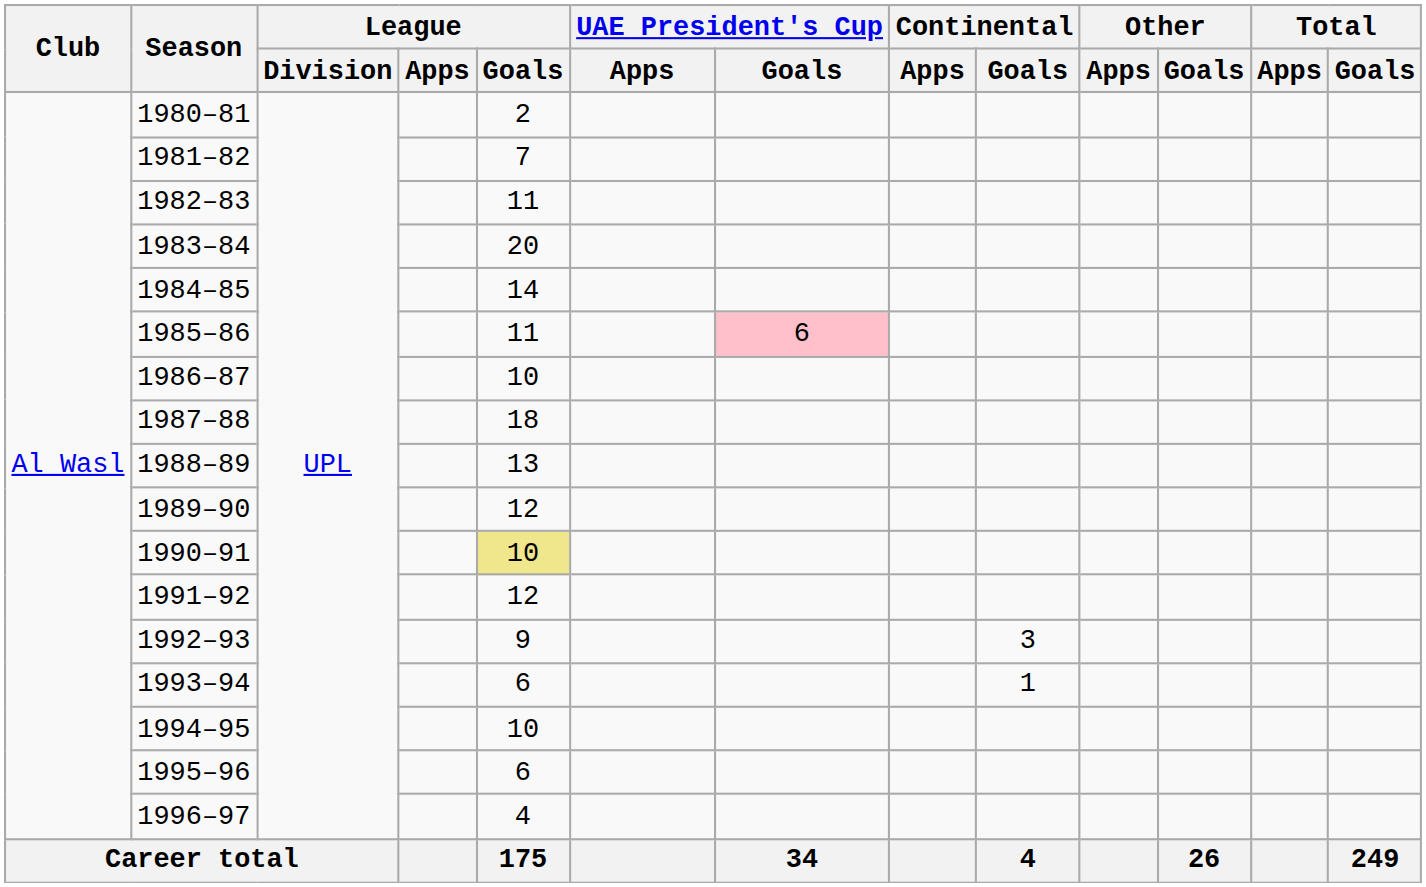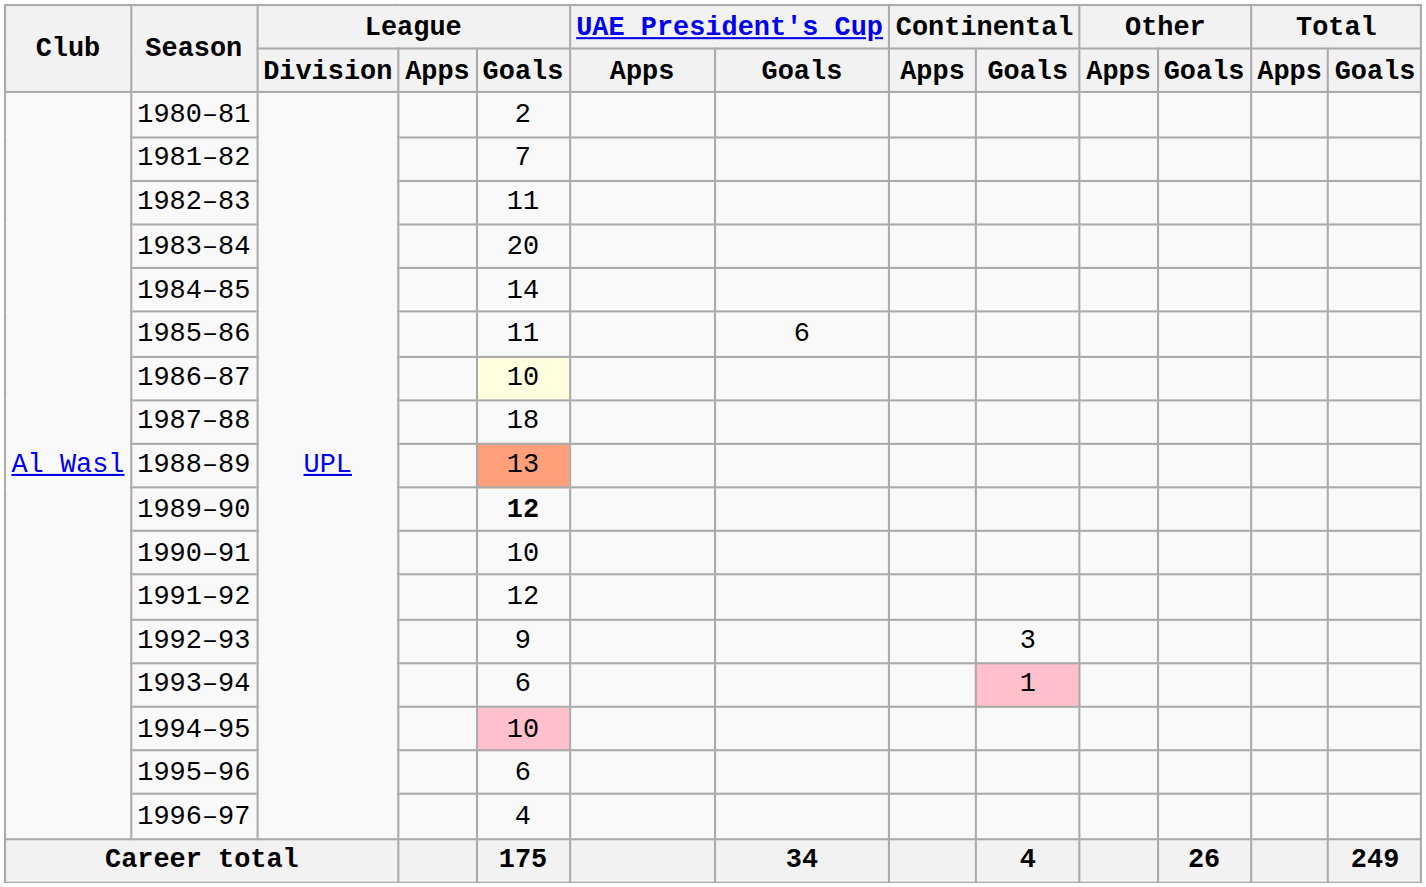1985–86 | UAE President's Cup / Goals: pink background -> no background
1986–87 | League / Goals: no background -> lightyellow background
1988–89 | League / Goals: no background -> lightsalmon background
1989–90 | League / Goals: normal -> bold
1990–91 | League / Goals: khaki background -> no background
1993–94 | Continental / Goals: no background -> pink background
1994–95 | League / Goals: no background -> pink background
